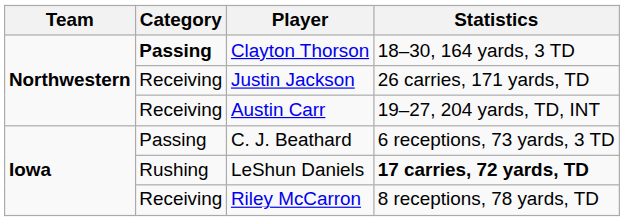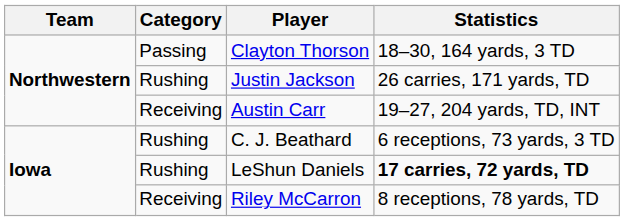Clayton Thorson | Category: bold -> normal
Justin Jackson | Category: Receiving -> Rushing
C. J. Beathard | Category: Passing -> Rushing
